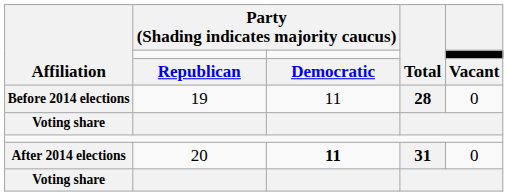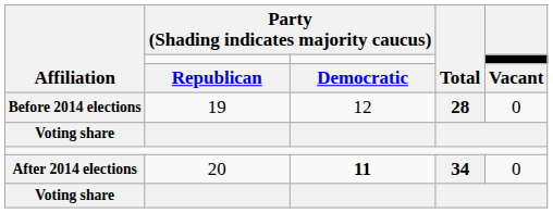Before 2014 elections | column 3: 11 -> 12
After 2014 elections | Total: 31 -> 34
